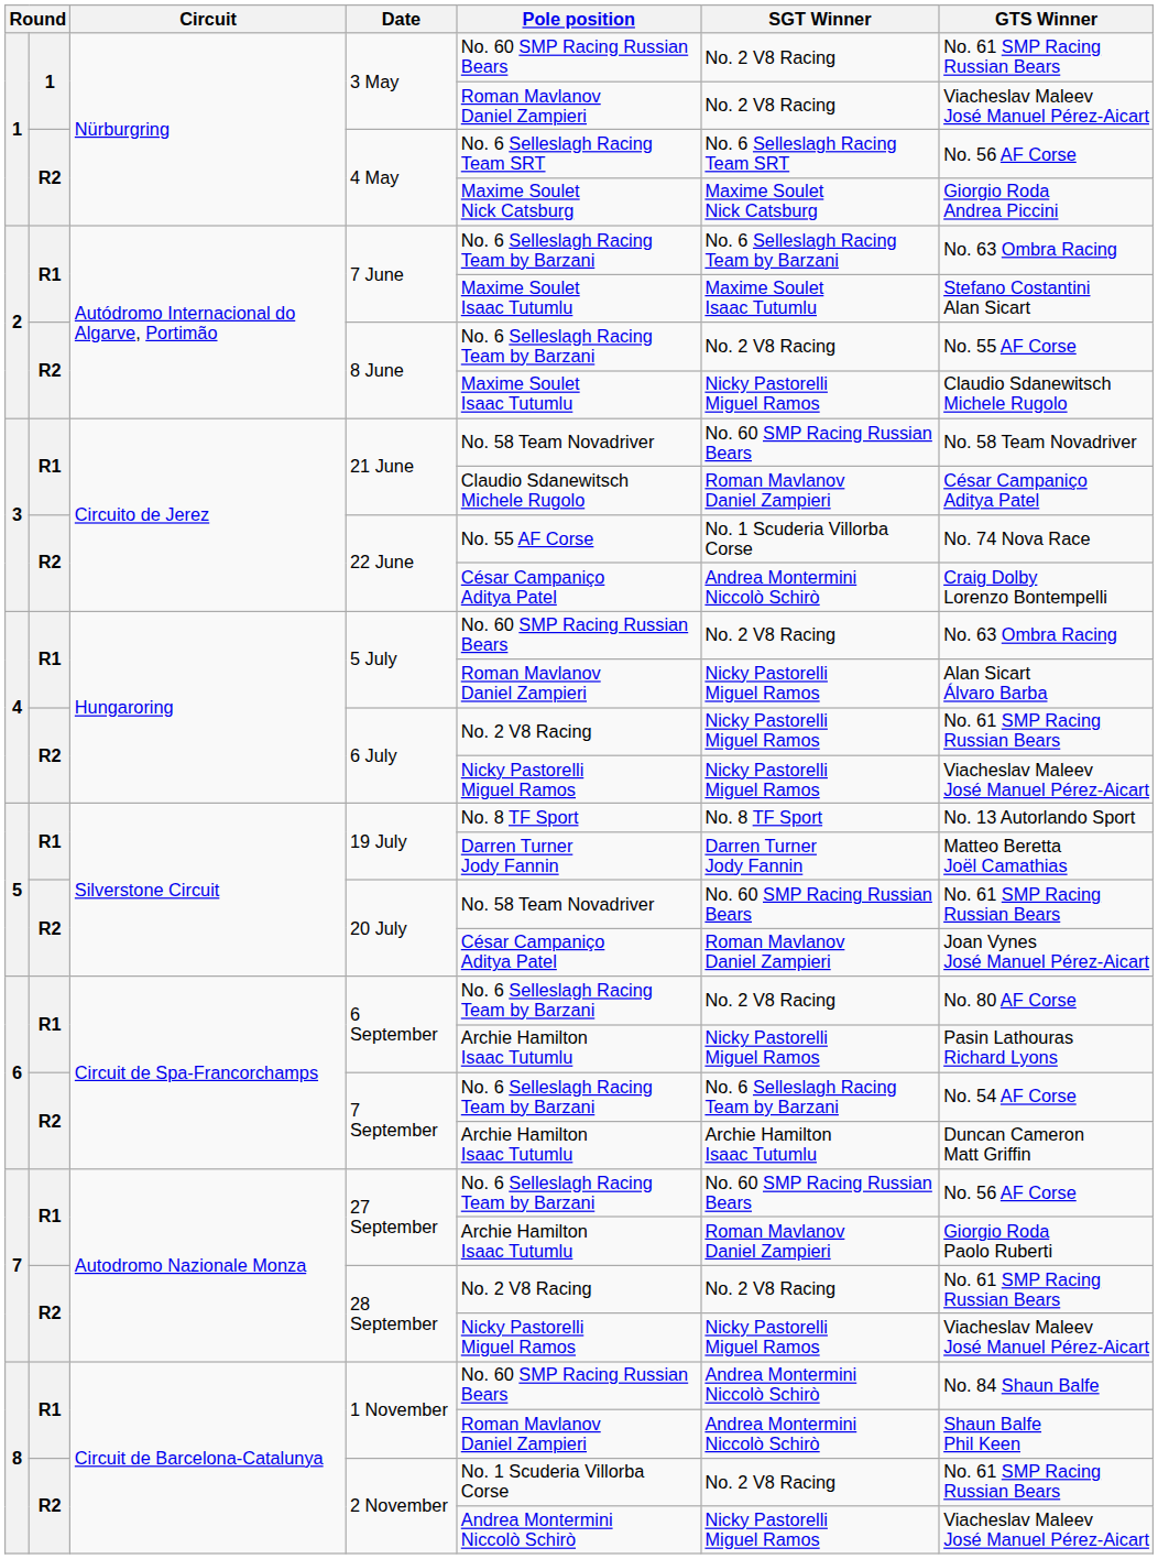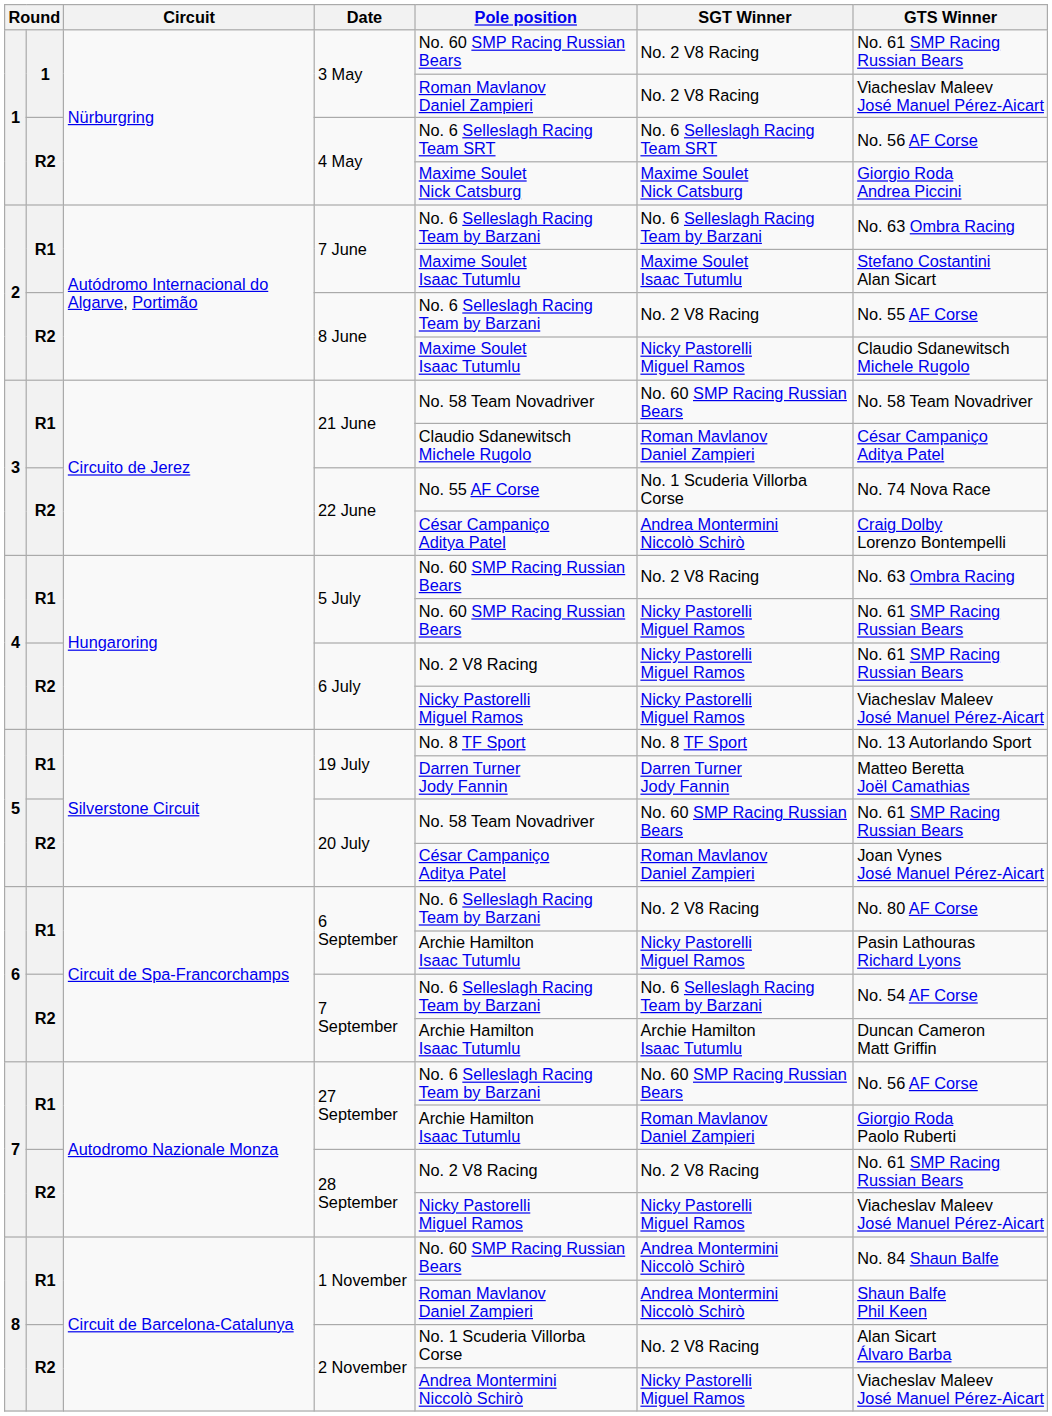row 15 | Pole position: Roman Mavlanov Daniel Zampieri -> No. 60 SMP Racing Russian Bears
row 15 | GTS Winner: Alan Sicart Álvaro Barba -> No. 61 SMP Racing Russian Bears
row 32 | GTS Winner: No. 61 SMP Racing Russian Bears -> Alan Sicart Álvaro Barba
